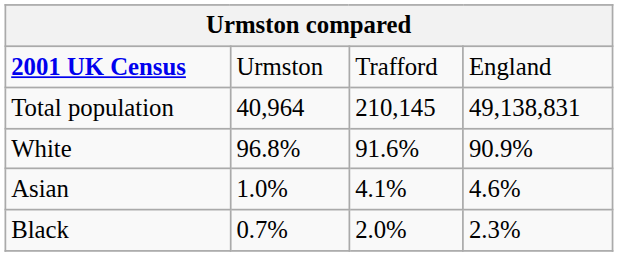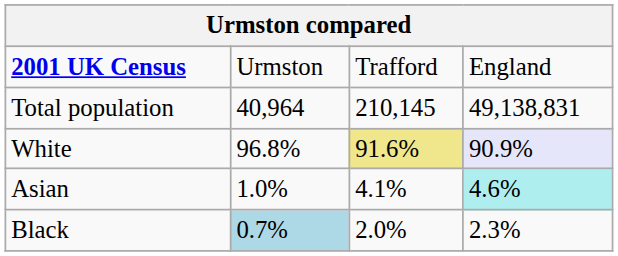White | column 3: no background -> khaki background
White | column 4: no background -> lavender background
Asian | column 4: no background -> paleturquoise background
Black | column 2: no background -> lightblue background
